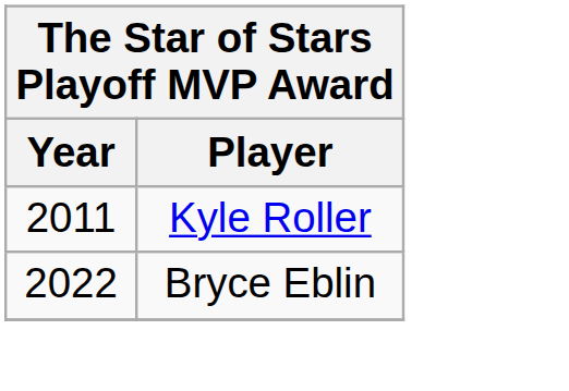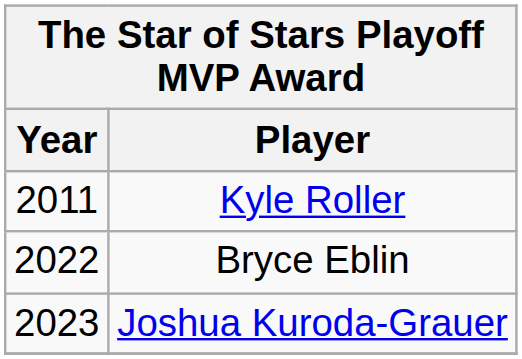+ row: 2023 | Joshua Kuroda-Grauer
